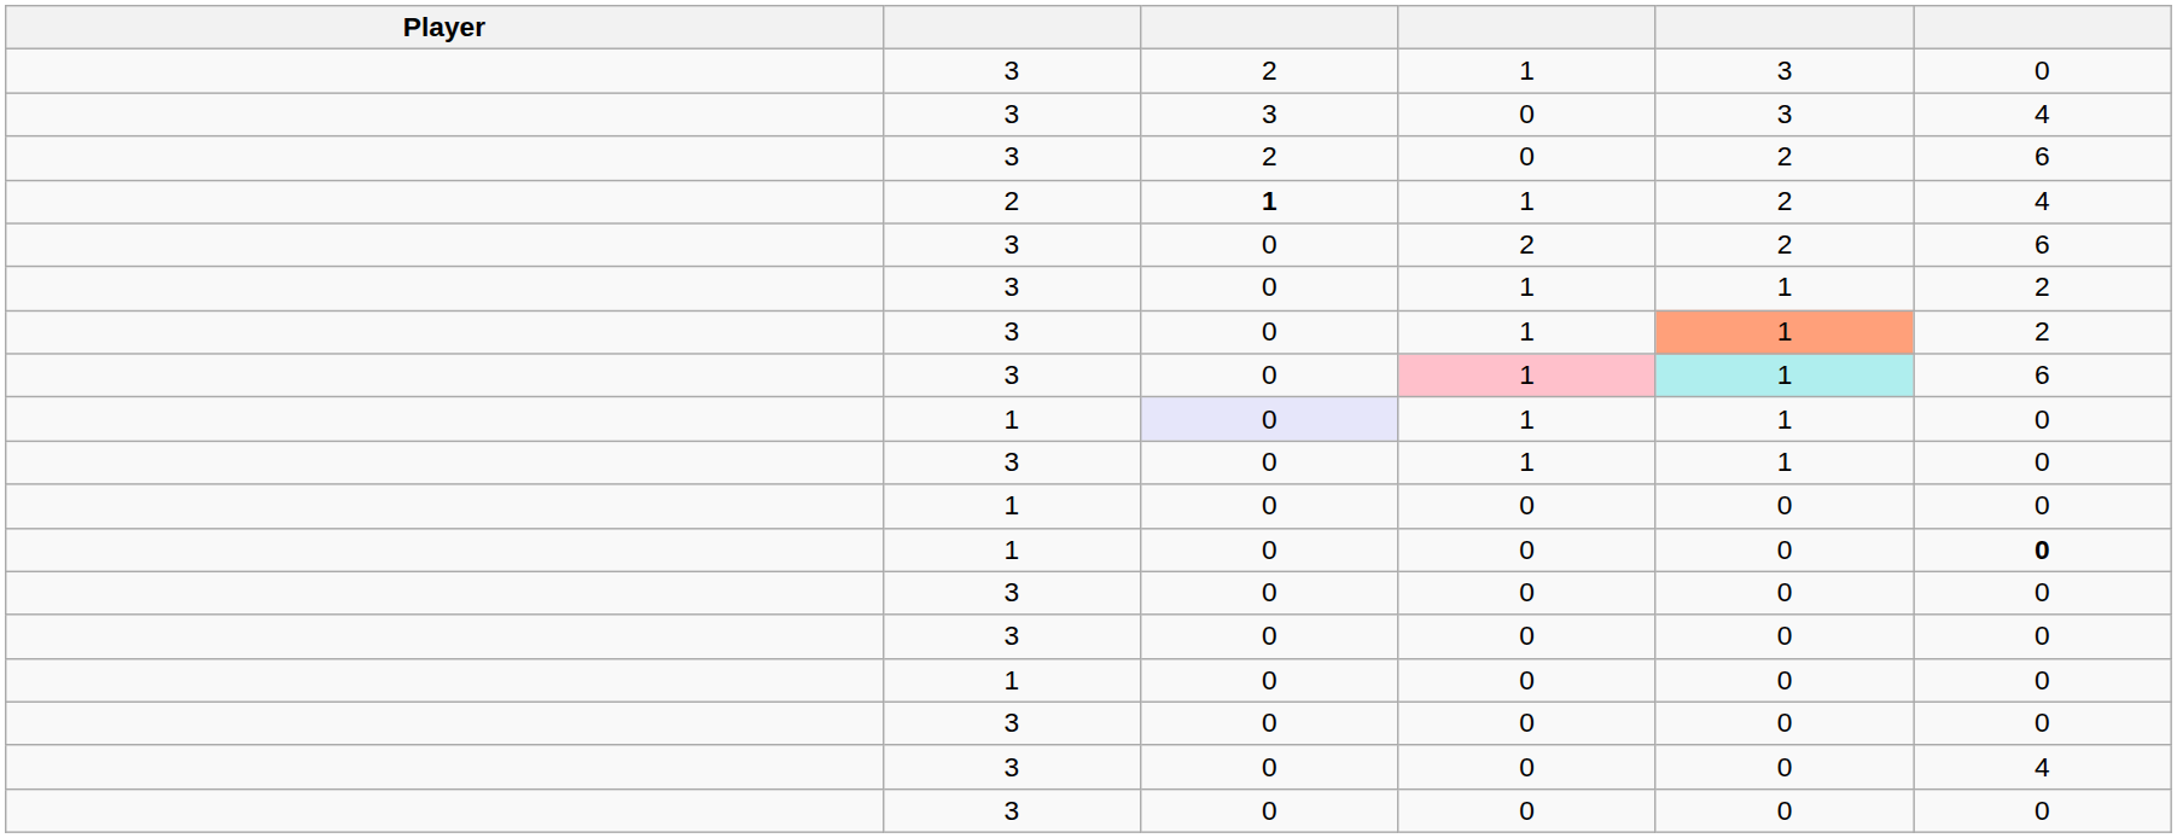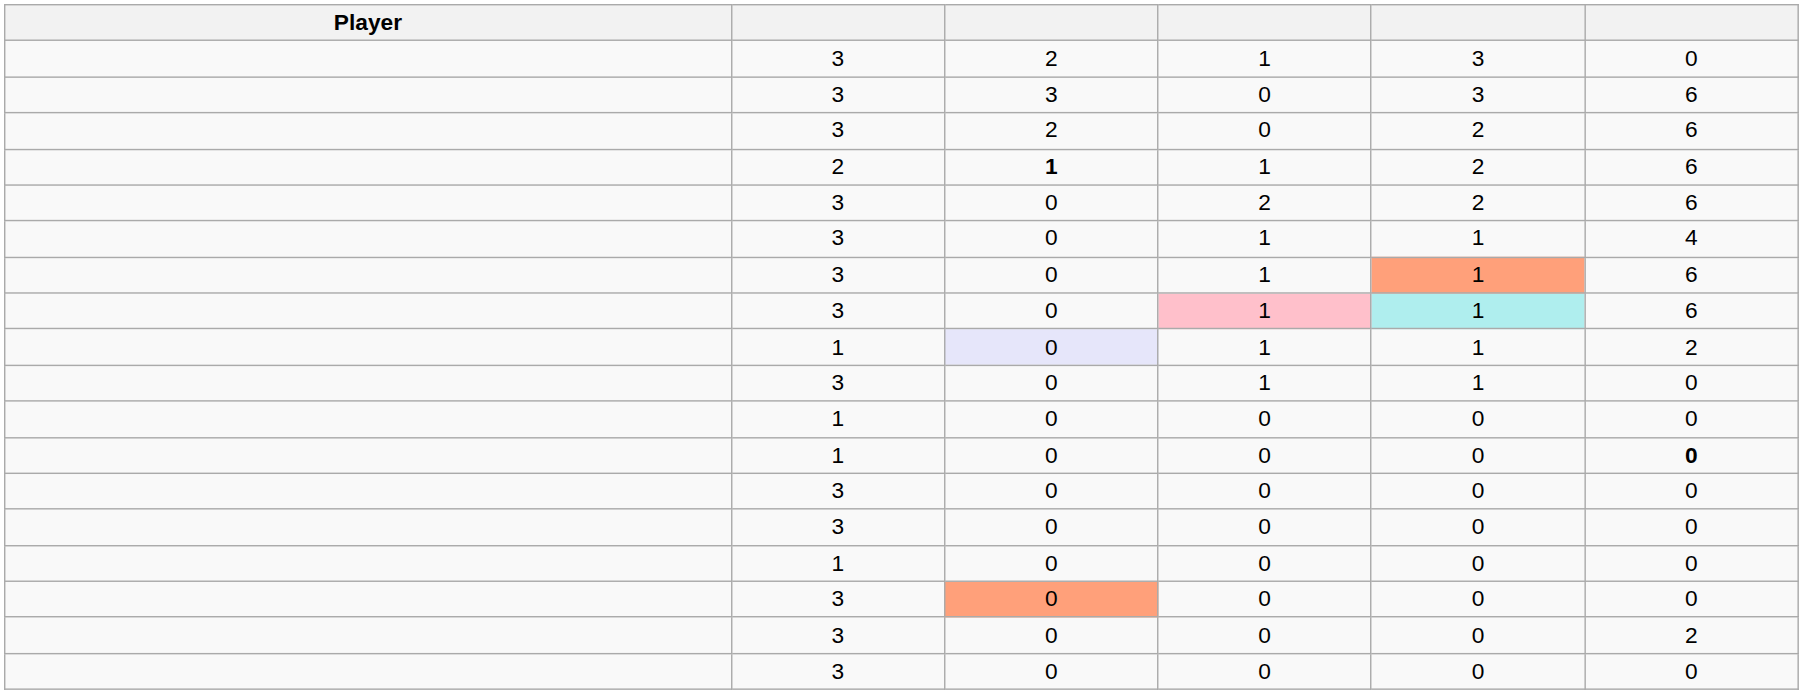row 3 | column 6: 4 -> 6
row 5 | column 6: 4 -> 6
row 7 | column 6: 2 -> 4
row 8 | column 6: 2 -> 6
row 10 | column 6: 0 -> 2
row 17 | column 3: no background -> lightsalmon background
row 18 | column 6: 4 -> 2
